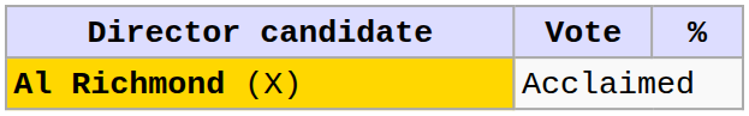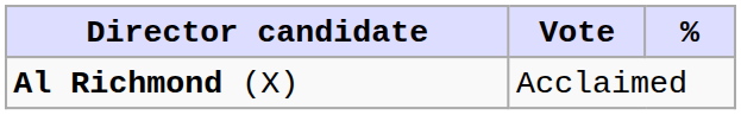Al Richmond (X) | Director candidate: gold background -> no background
